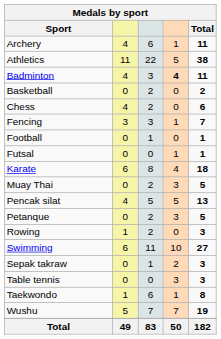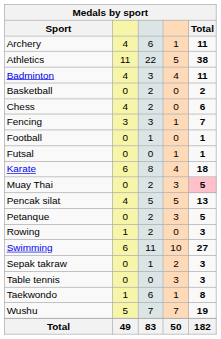Badminton | column 4: bold -> normal
Muay Thai | Total: no background -> pink background
